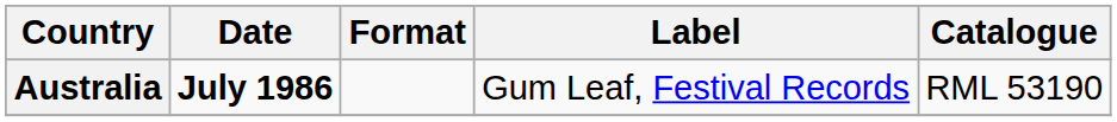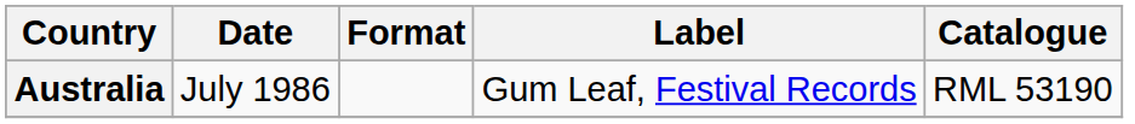Australia | Date: bold -> normal
